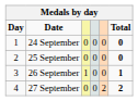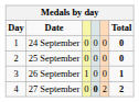27 September | column 4: normal -> bold
